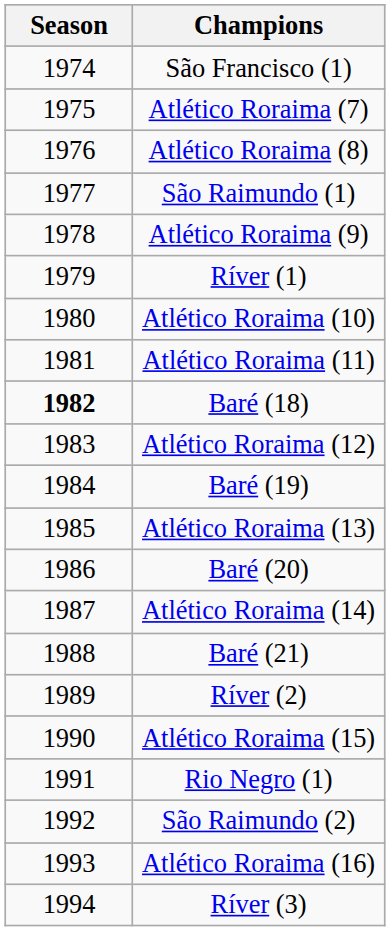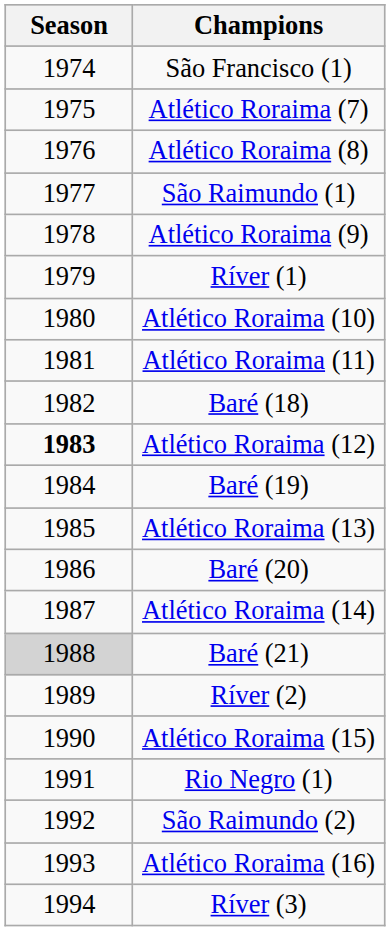Baré (18) | Season: bold -> normal
Atlético Roraima (12) | Season: normal -> bold
Baré (21) | Season: no background -> lightgrey background
